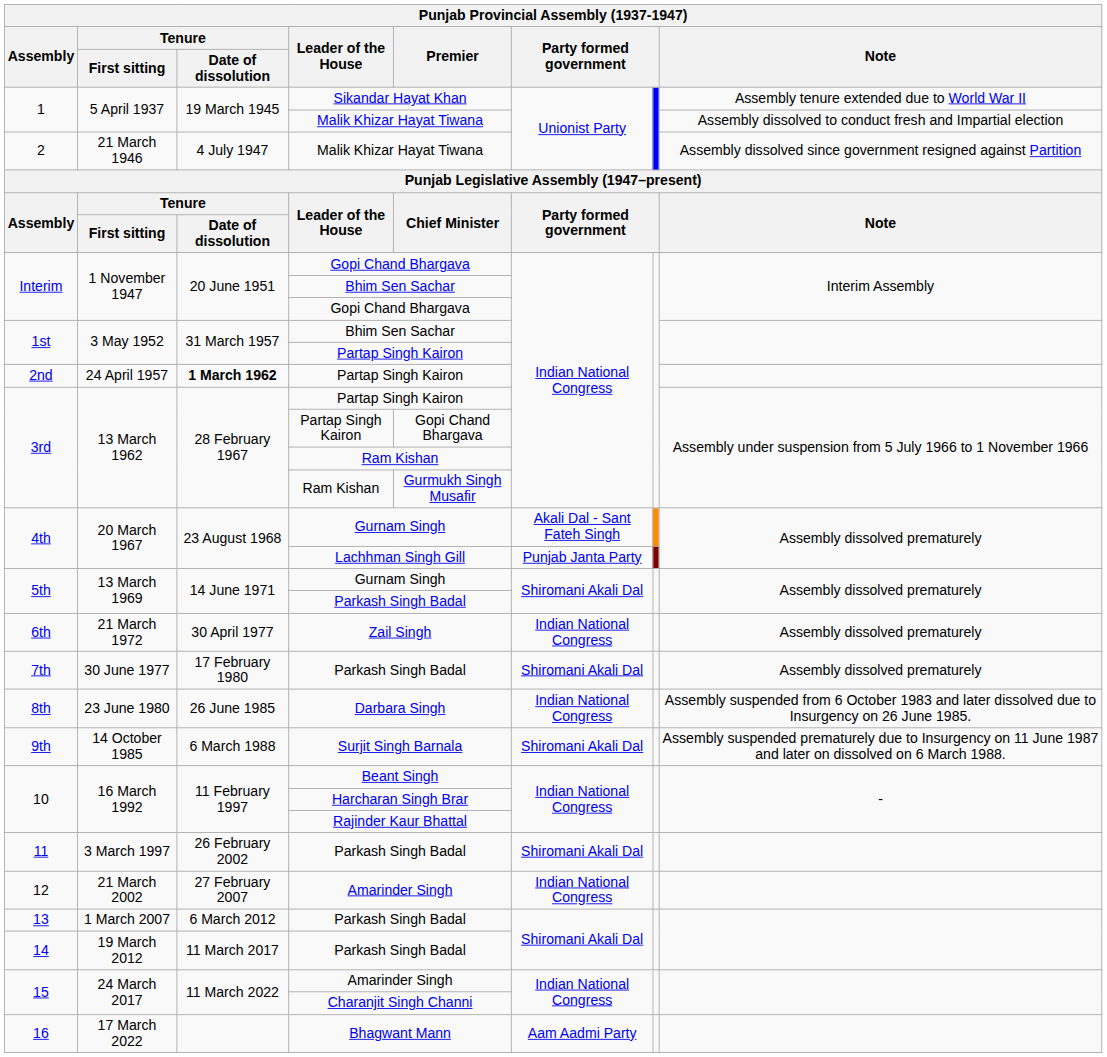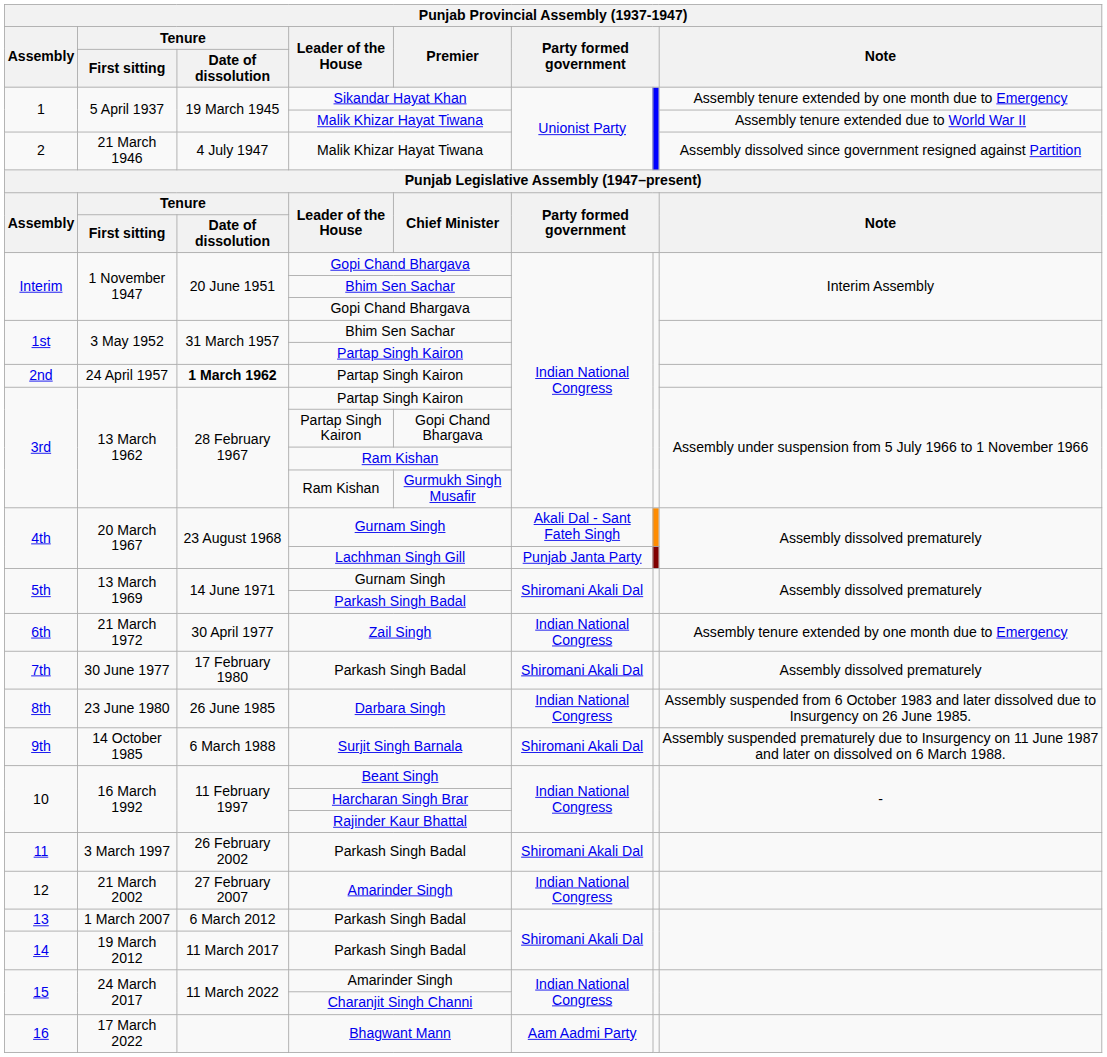1 / Sikandar Hayat Khan | Note: Assembly tenure extended due to World War II -> Assembly tenure extended by one month due to Emergency
1 / Malik Khizar Hayat Tiwana | Note: Assembly dissolved to conduct fresh and Impartial election -> Assembly tenure extended due to World War II
6th | Note: Assembly dissolved prematurely -> Assembly tenure extended by one month due to Emergency
